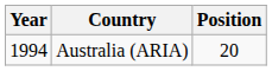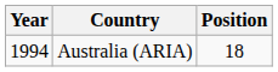Australia (ARIA) | Position: 20 -> 18
